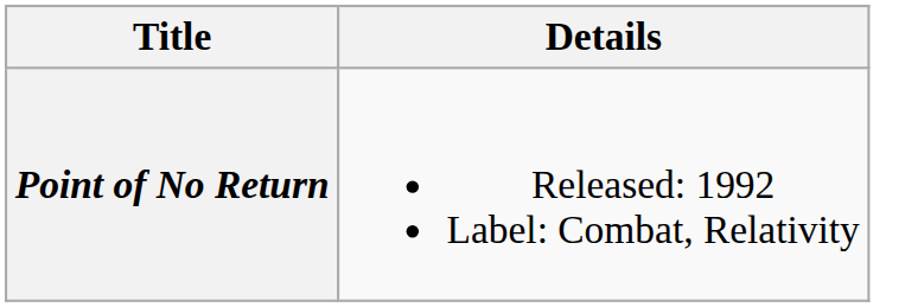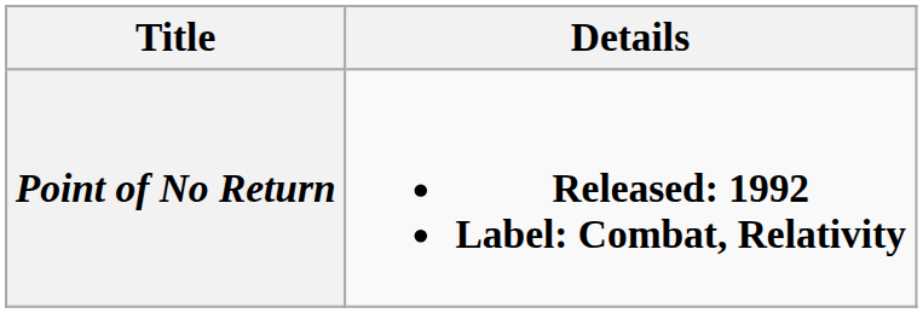Point of No Return | Details: normal -> bold
